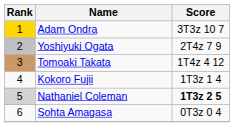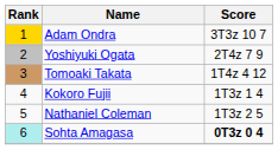Nathaniel Coleman | Rank: lightgrey background -> no background
Nathaniel Coleman | Score: bold -> normal
Sohta Amagasa | Rank: no background -> paleturquoise background
Sohta Amagasa | Score: normal -> bold
